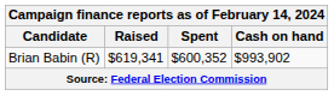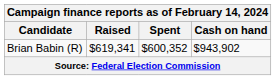Brian Babin (R) | Cash on hand: $993,902 -> $943,902
